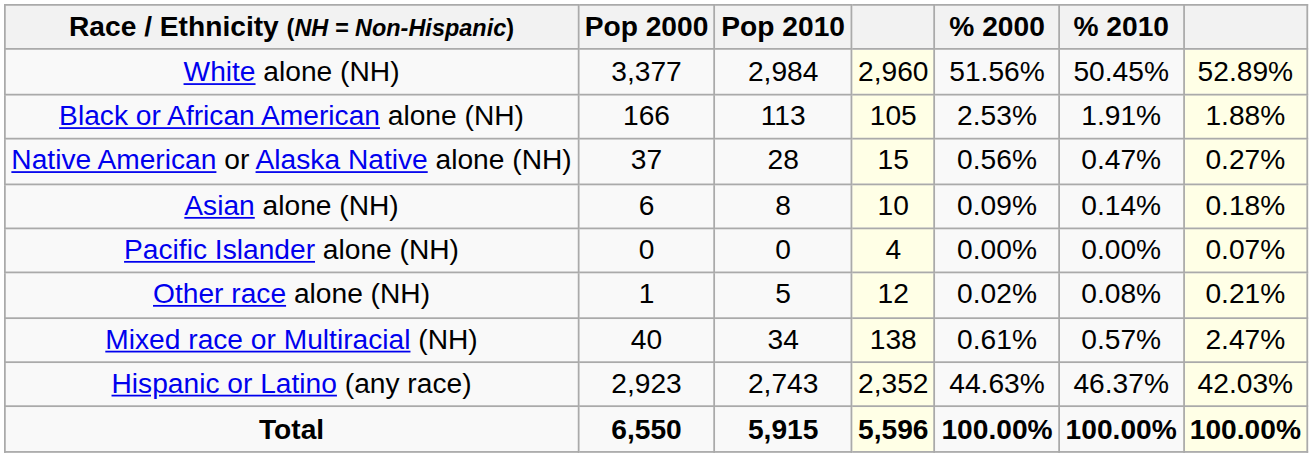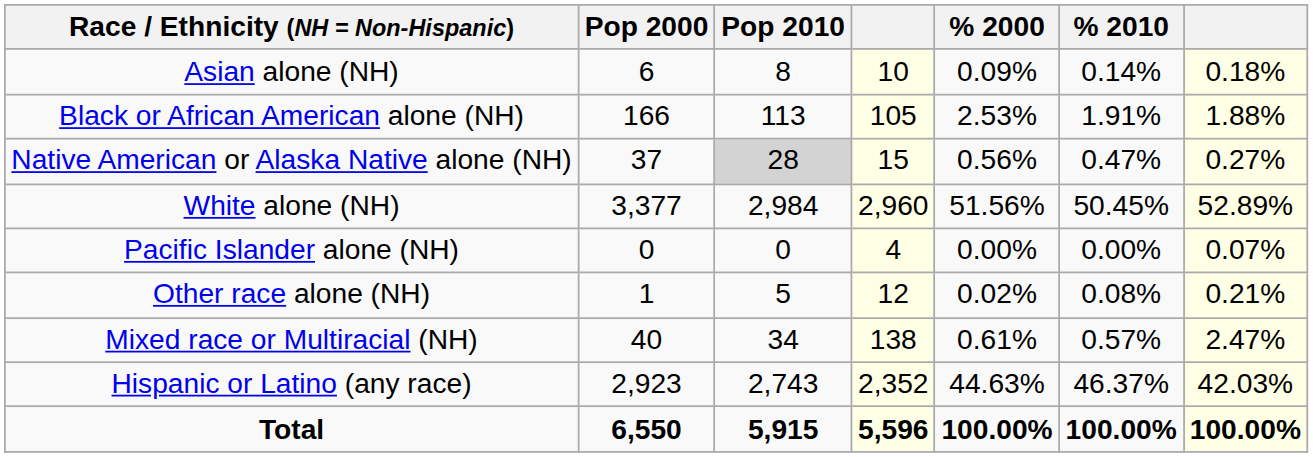rows swapped: White alone (NH) <-> Asian alone (NH)
Native American or Alaska Native alone (NH) | Pop 2010: no background -> lightgrey background
